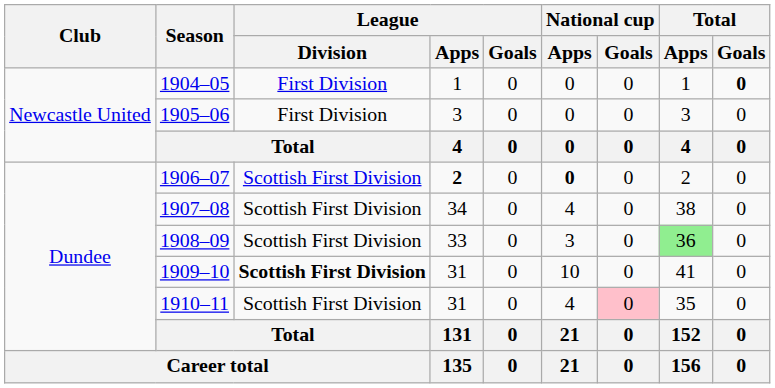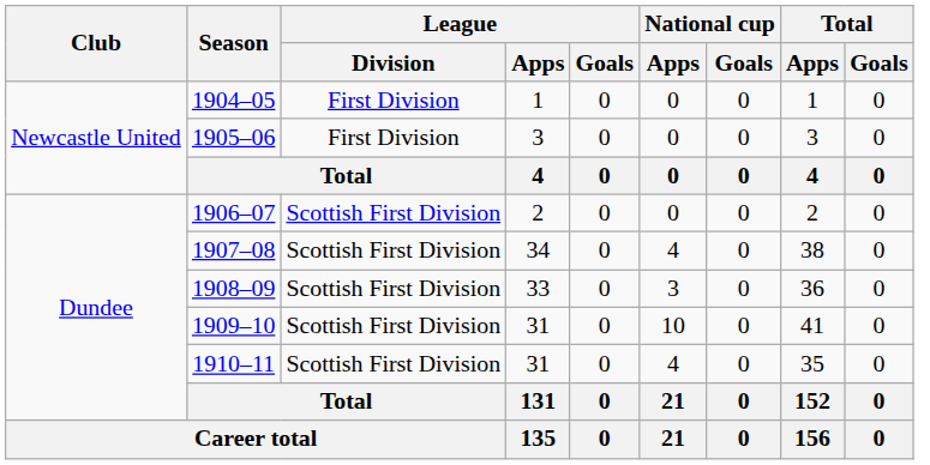1904–05 | Total / Goals: bold -> normal
1906–07 | League / Apps: bold -> normal
1906–07 | National cup / Apps: bold -> normal
1908–09 | Total / Apps: lightgreen background -> no background
1909–10 | League / Division: bold -> normal
1910–11 | National cup / Goals: pink background -> no background
